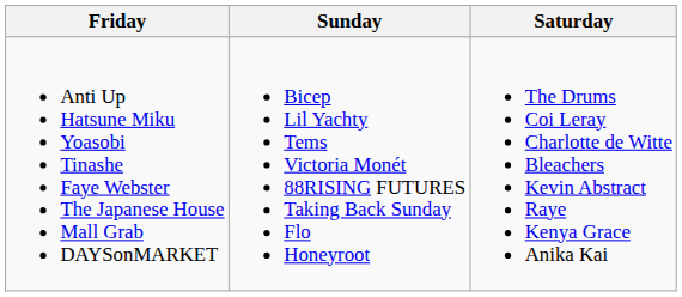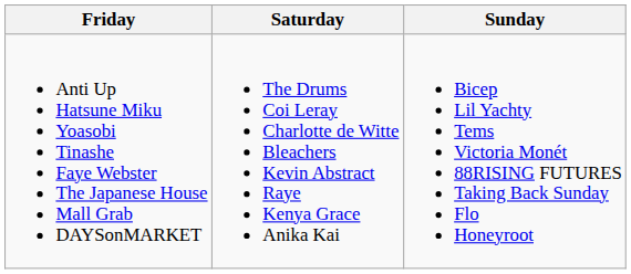columns swapped: Saturday <-> Sunday
